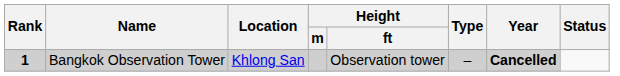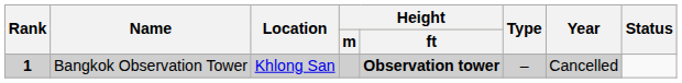Bangkok Observation Tower | Height / ft: normal -> bold
Bangkok Observation Tower | Year: bold -> normal
